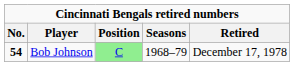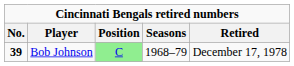Bob Johnson | No.: 54 -> 39
